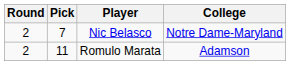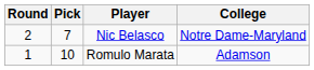Romulo Marata | Round: 2 -> 1
Romulo Marata | Pick: 11 -> 10
